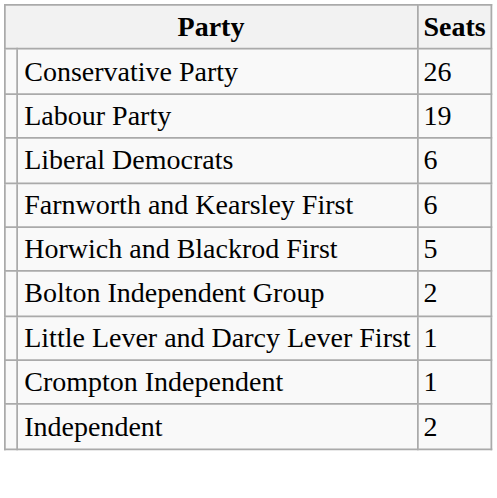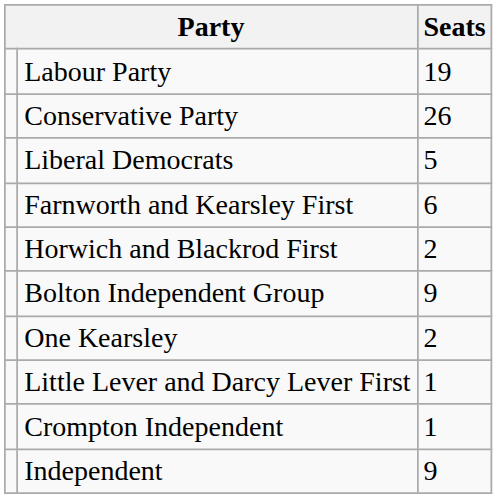rows swapped: Conservative Party <-> Labour Party
Liberal Democrats | Seats: 6 -> 5
Horwich and Blackrod First | Seats: 5 -> 2
Bolton Independent Group | Seats: 2 -> 9
+ row: One Kearsley | 2
Independent | Seats: 2 -> 9
